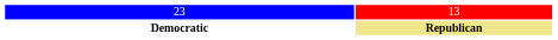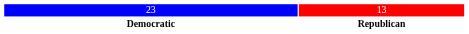Democratic | column 2: khaki background -> no background
